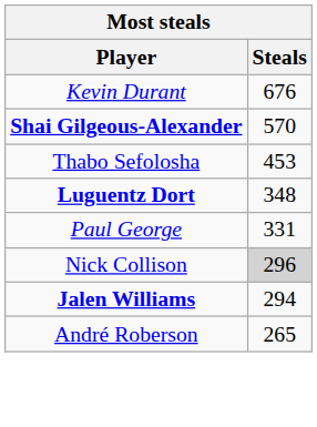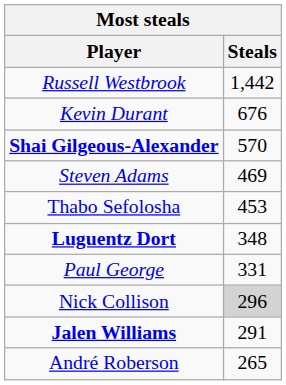+ row: Russell Westbrook | 1,442
+ row: Steven Adams | 469
Jalen Williams | Steals: 294 -> 291
